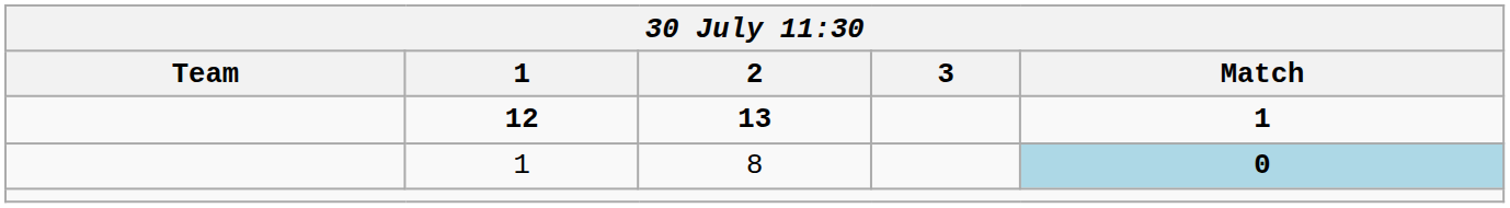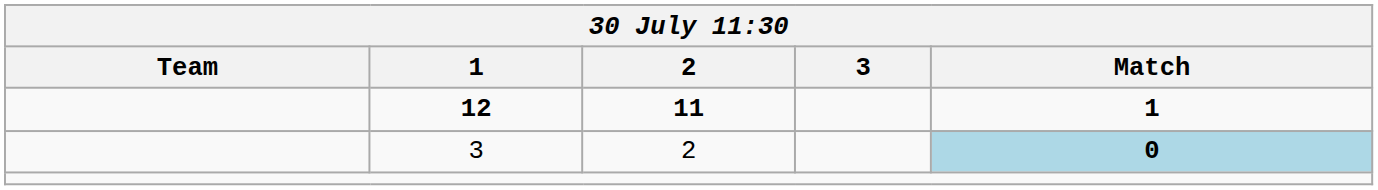row 3 | 2: 13 -> 11
row 4 | 1: 1 -> 3
row 4 | 2: 8 -> 2
